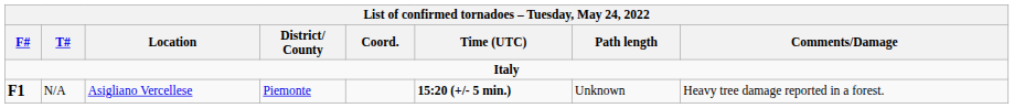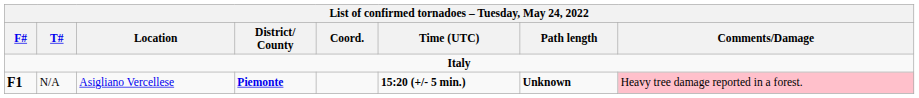F1 | District/ County: normal -> bold
F1 | Path length: normal -> bold
F1 | Comments/Damage: no background -> pink background
